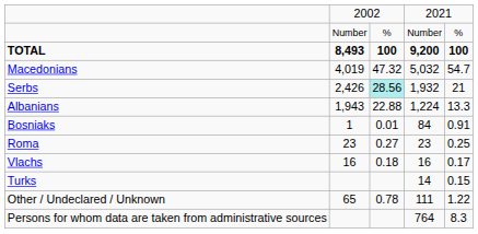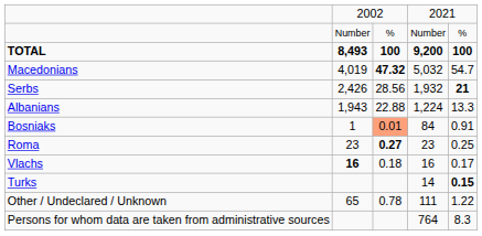Macedonians | column 3: normal -> bold
Serbs | column 3: paleturquoise background -> no background
Serbs | column 5: normal -> bold
Bosniaks | column 3: no background -> lightsalmon background
Roma | column 3: normal -> bold
Vlachs | column 2: normal -> bold
Turks | column 5: normal -> bold
